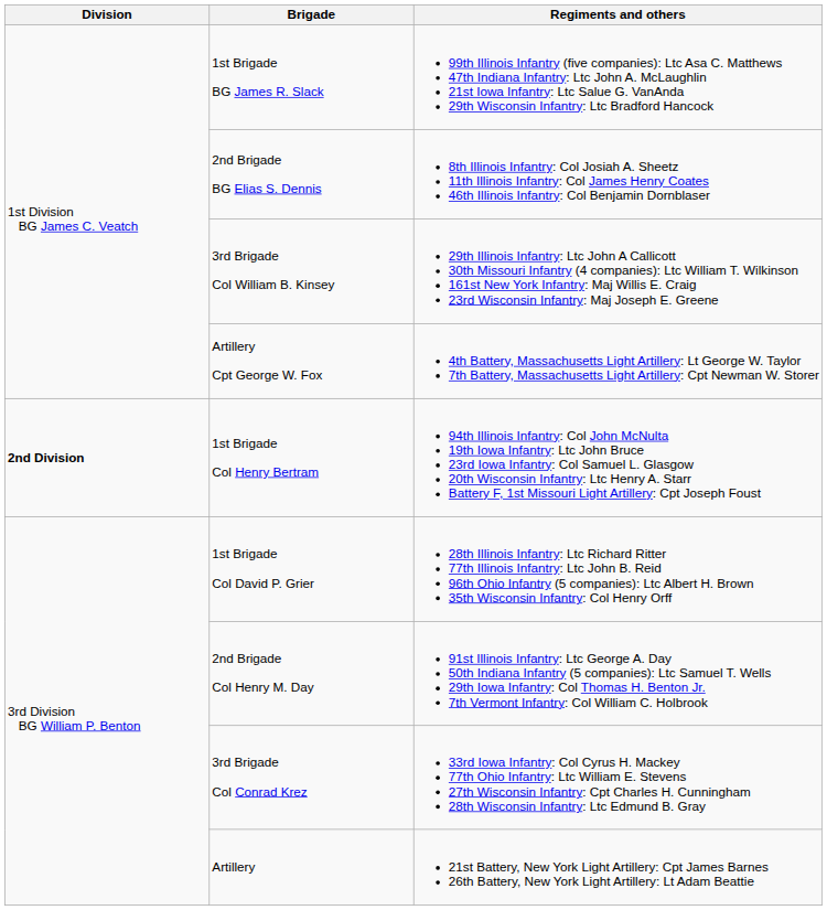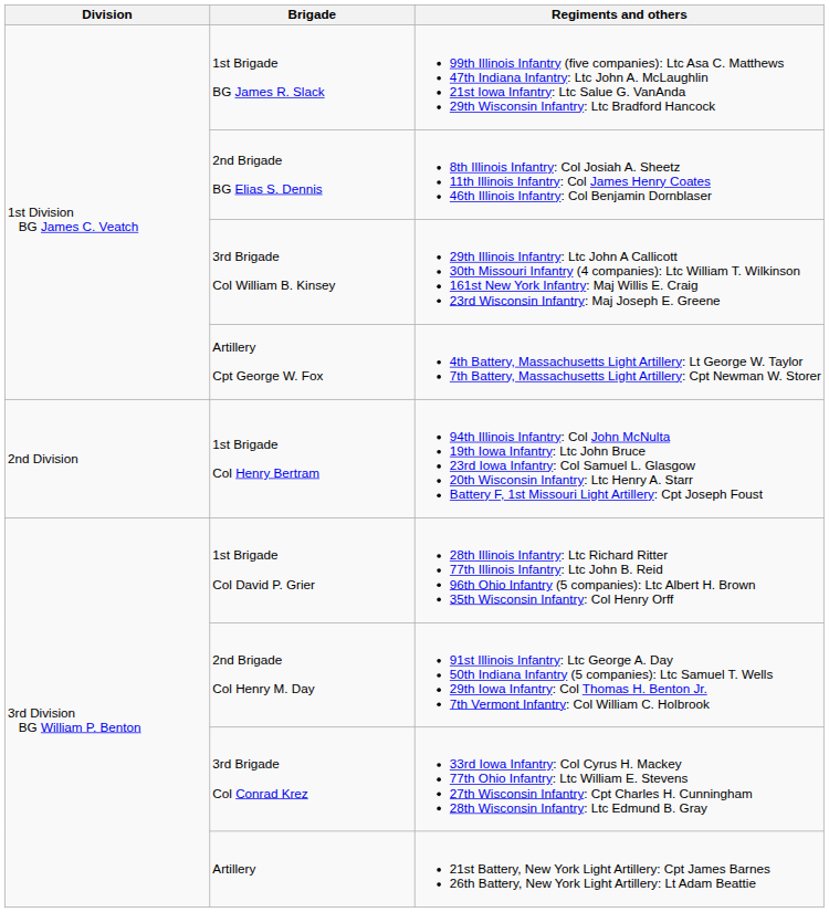1st Brigade Col Henry Bertram | Division: bold -> normal
